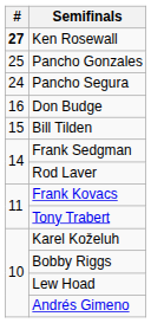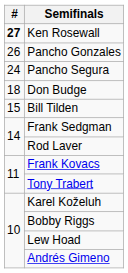Pancho Gonzales | #: 25 -> 26
Don Budge | #: 16 -> 18
